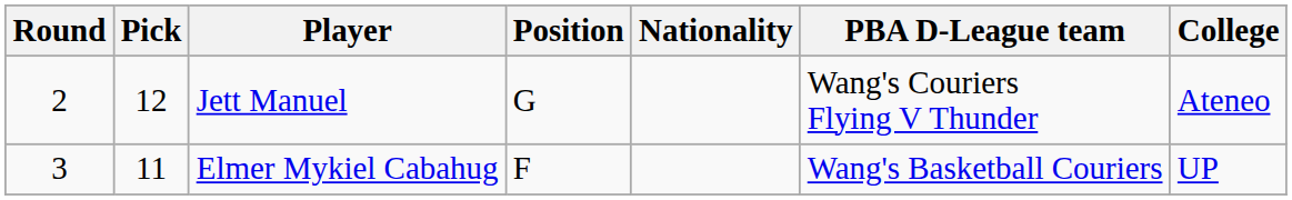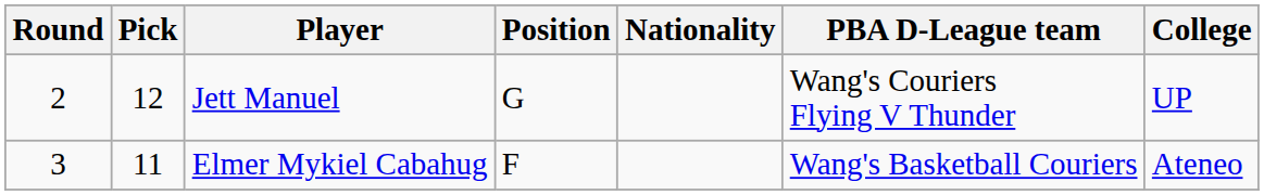Jett Manuel | College: Ateneo -> UP
Elmer Mykiel Cabahug | College: UP -> Ateneo
